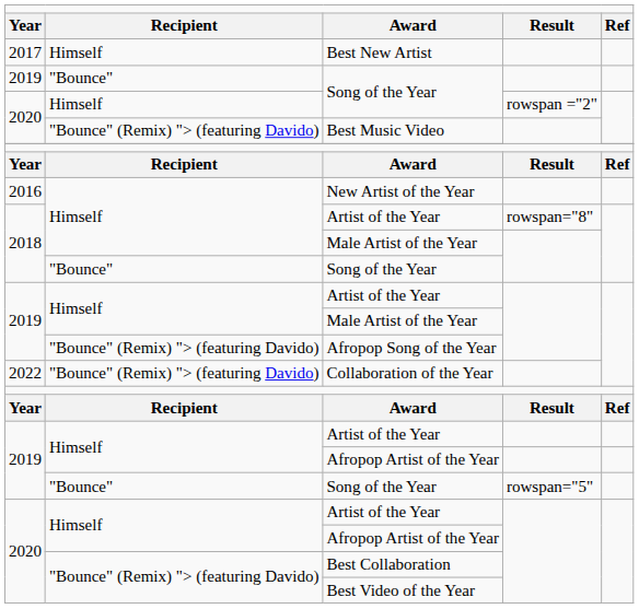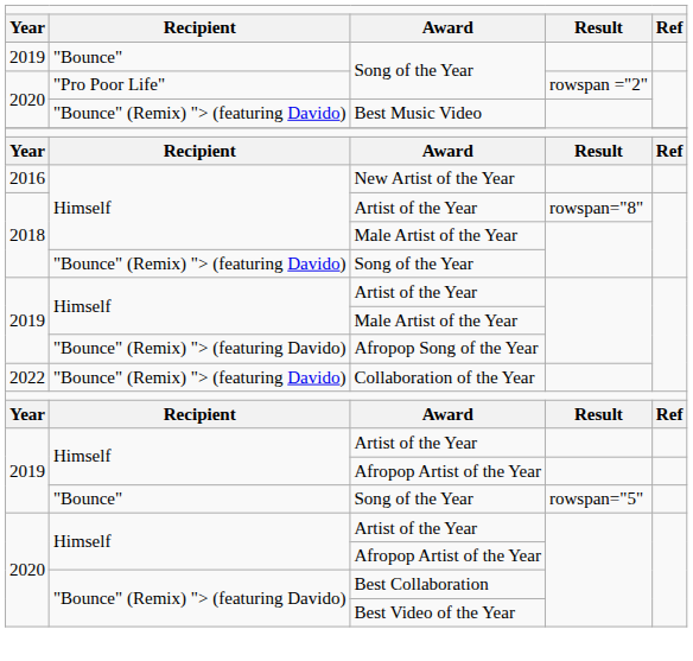- row: 2017 | Himself | Best New Artist
2020 / Song of the Year | column 2: Himself -> "Pro Poor Life"
2018 / Song of the Year | column 2: "Bounce" -> "Bounce" (Remix) "> (featuring Davido)
